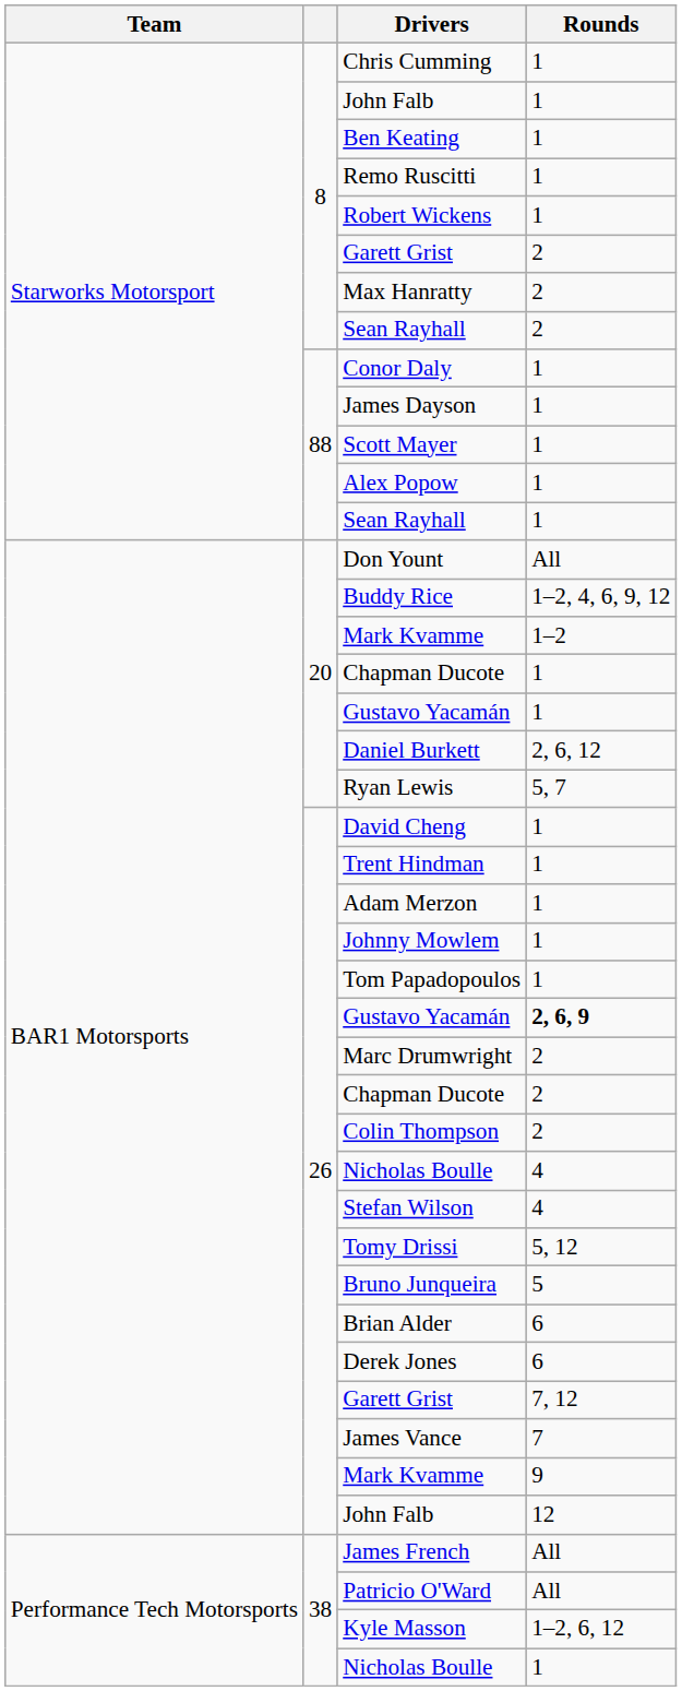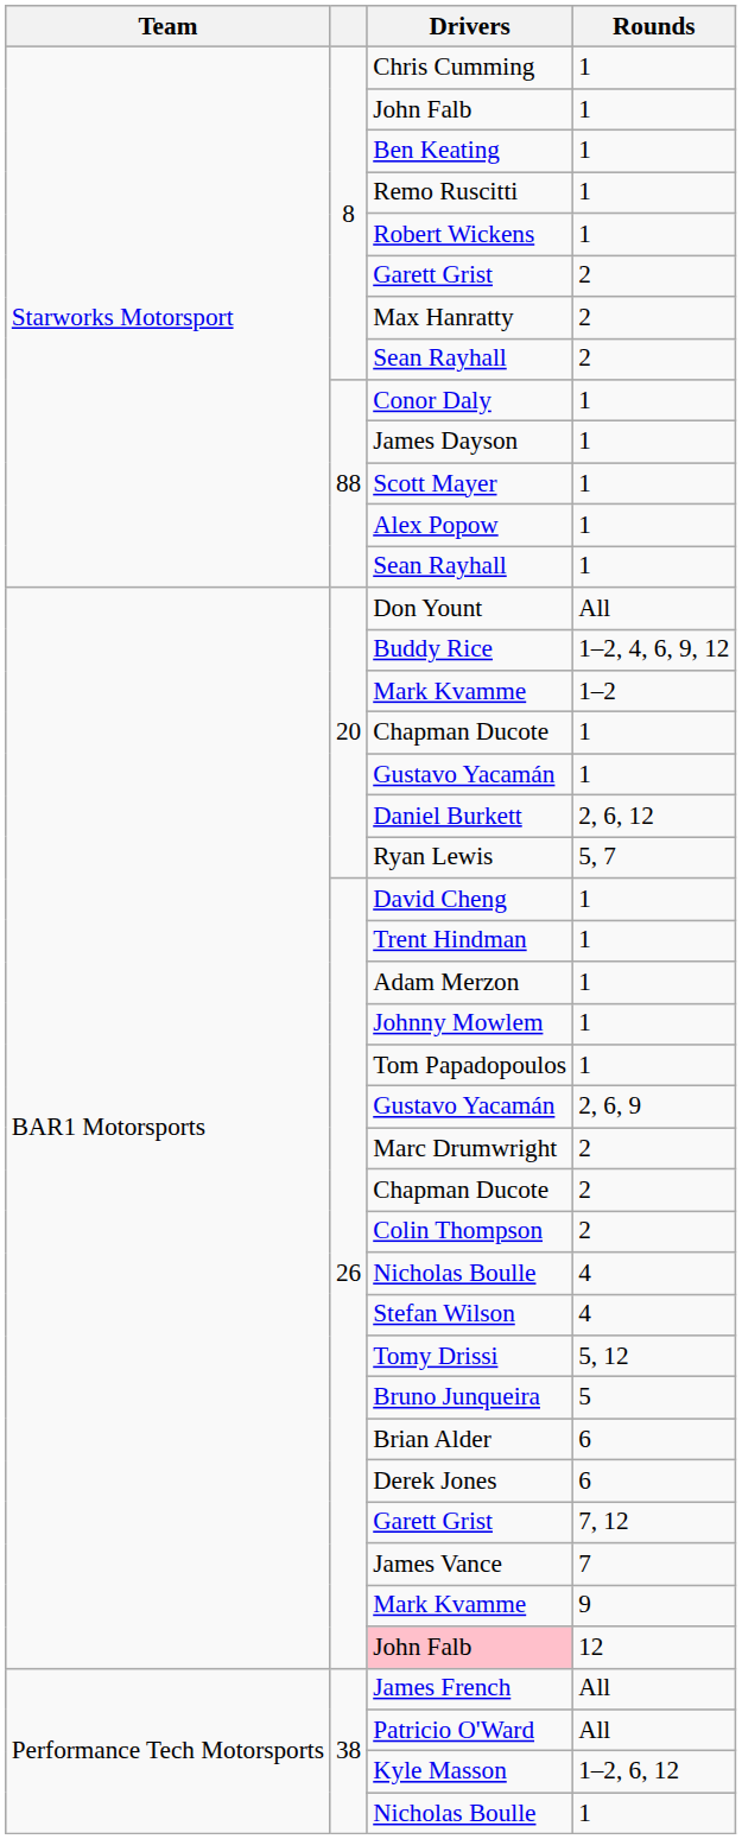Gustavo Yacamán / 2, 6, 9 | Rounds: bold -> normal
John Falb / 12 | Drivers: no background -> pink background
